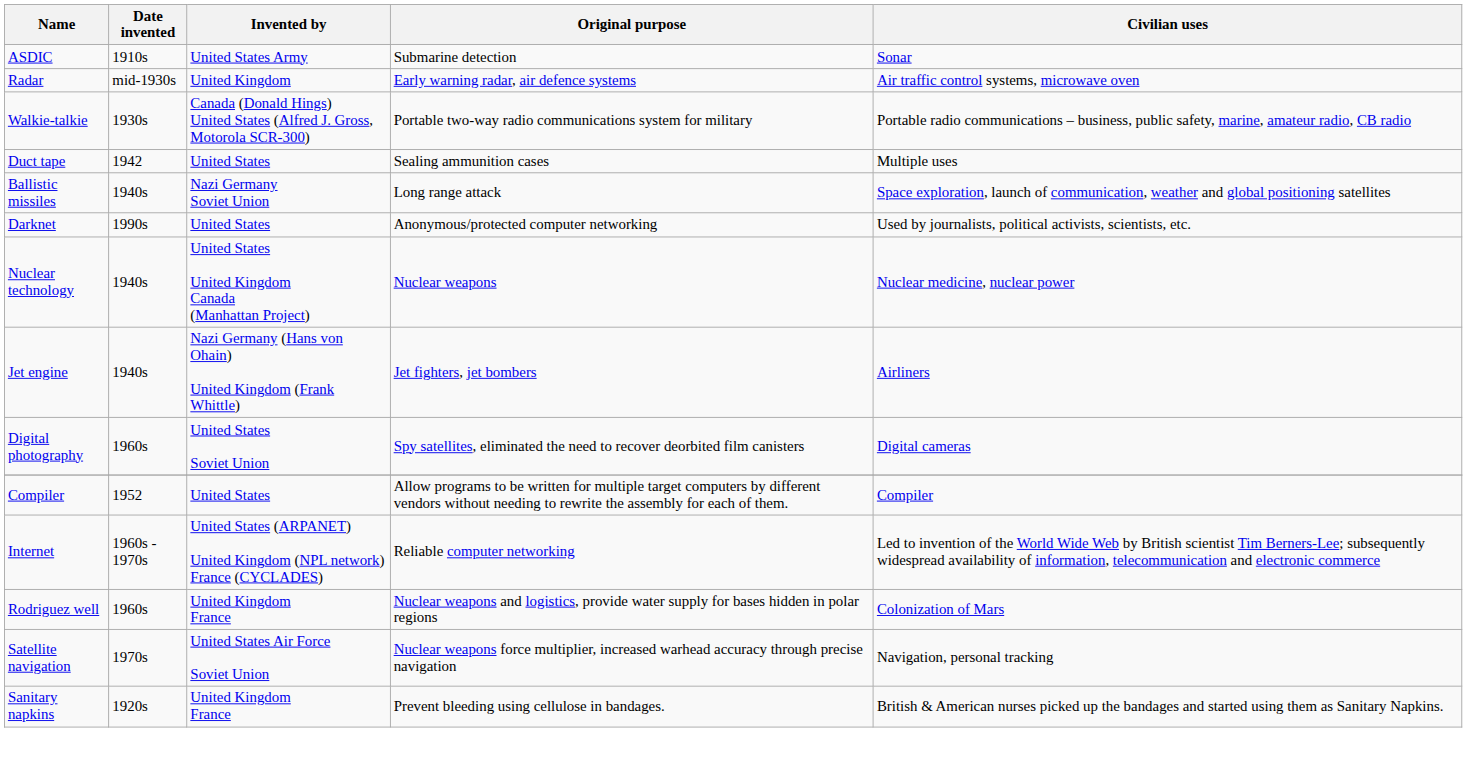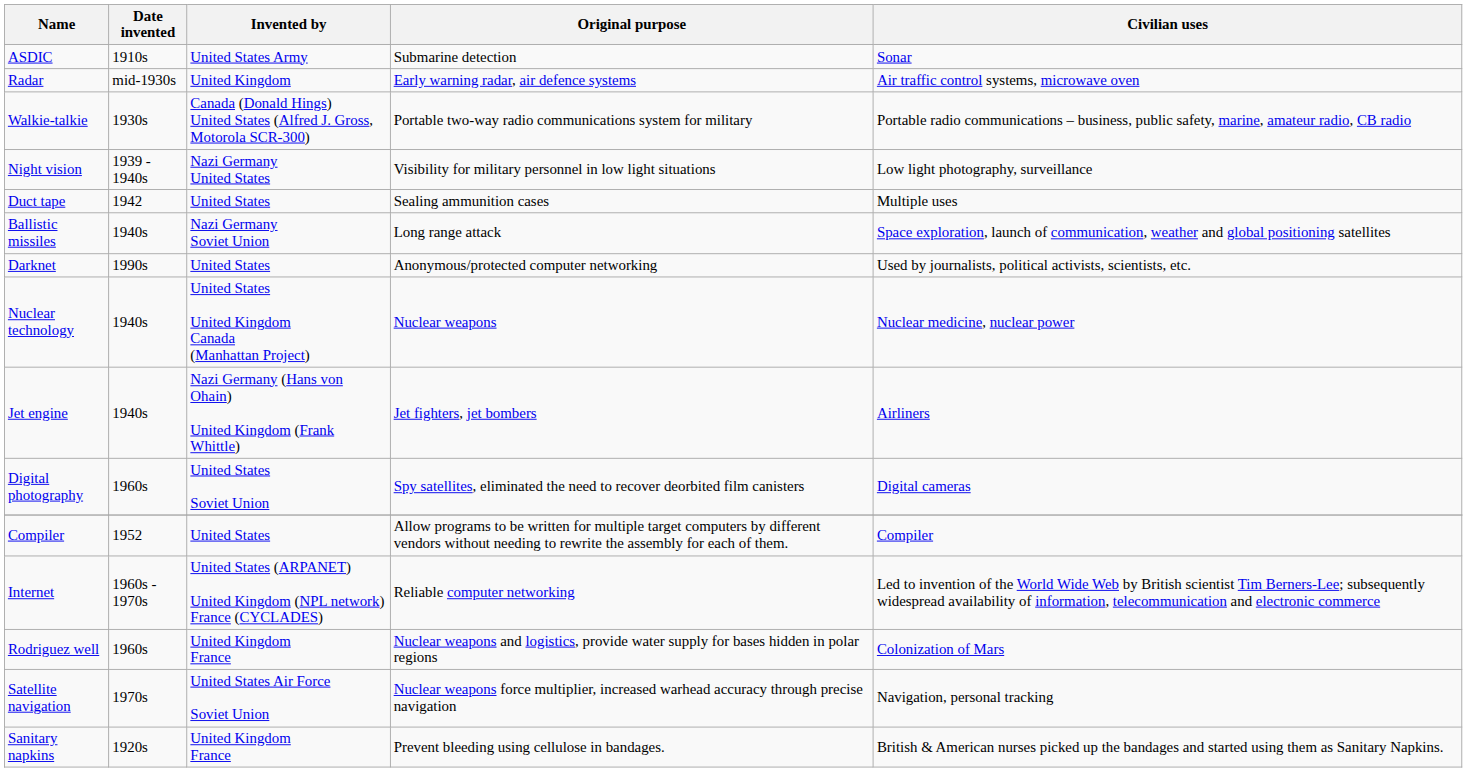+ row: Night vision | 1939 - 1940s | Nazi Germany United States | Visibility for military personnel in low light situations | Low light photography, surveillance
